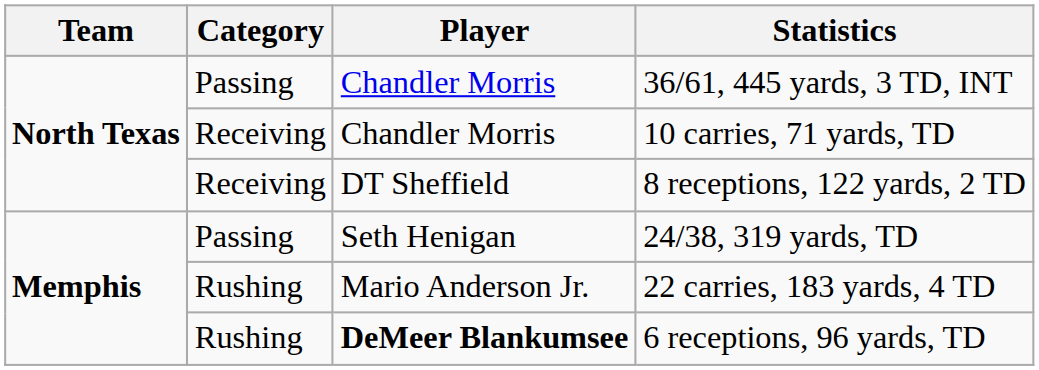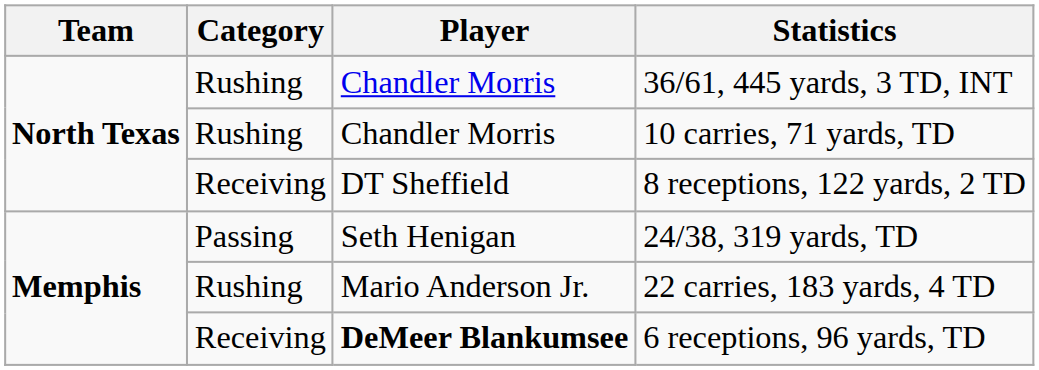36/61, 445 yards, 3 TD, INT | Category: Passing -> Rushing
10 carries, 71 yards, TD | Category: Receiving -> Rushing
6 receptions, 96 yards, TD | Category: Rushing -> Receiving
